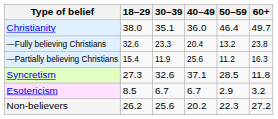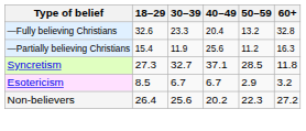- row: Christianity | 38.0 | 35.1 | 36.0 | 46.4 | 49.7
—Fully believing Christians | 60+: 23.8 -> 32.8
Syncretism | 30–39: 32.6 -> 32.7
Non-believers | 18–29: 26.2 -> 26.4
